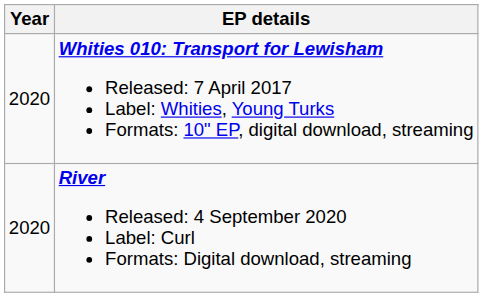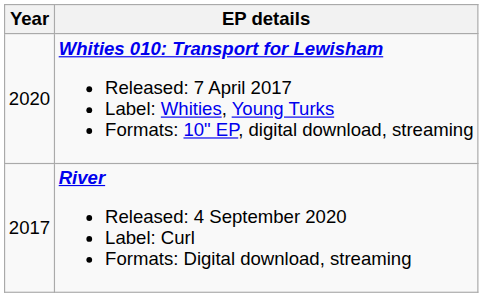row 3 | Year: 2020 -> 2017
